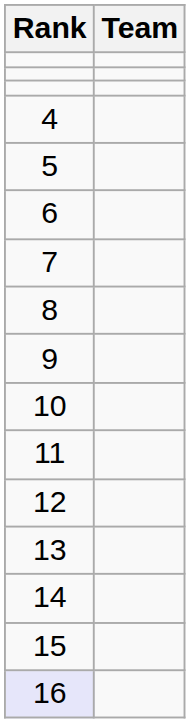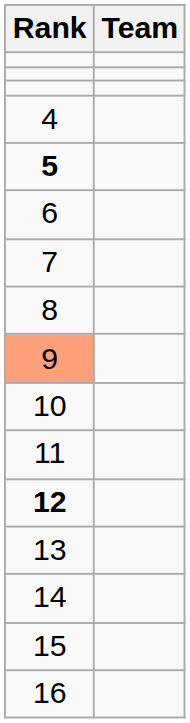row 6 | Rank: normal -> bold
row 10 | Rank: no background -> lightsalmon background
row 13 | Rank: normal -> bold
row 17 | Rank: lavender background -> no background
